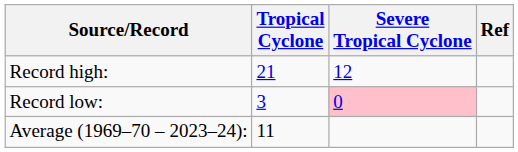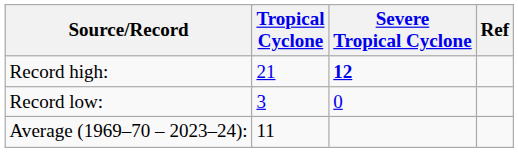Record high: | Severe Tropical Cyclone: normal -> bold
Record low: | Severe Tropical Cyclone: pink background -> no background
